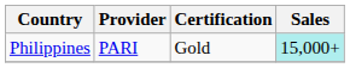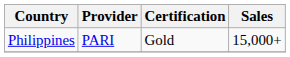Philippines | Sales: paleturquoise background -> no background
